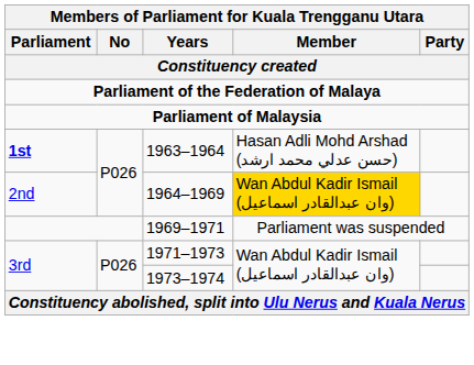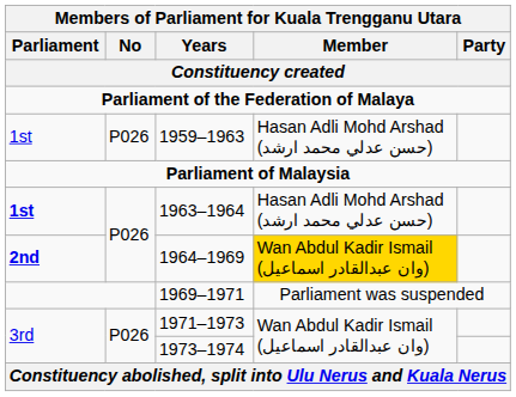+ row: 1st | P026 | 1959–1963 | Hasan Adli Mohd Arshad (حسن عدلي محمد ارشد)
1964–1969 | Parliament: normal -> bold
